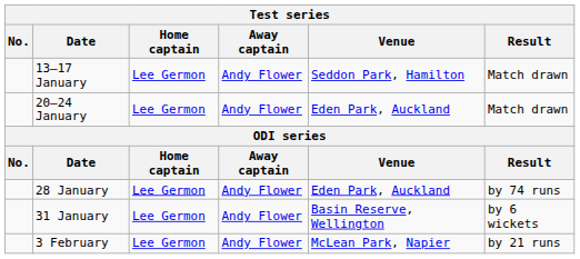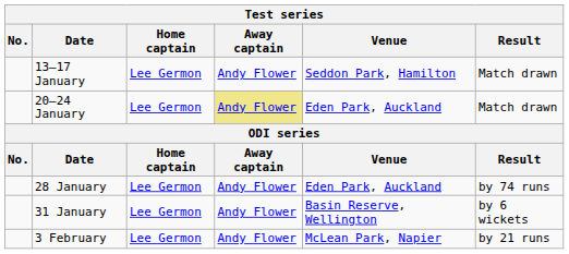20–24 January | Away captain: no background -> khaki background
